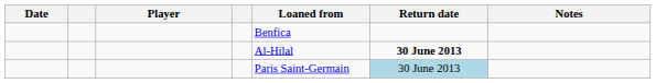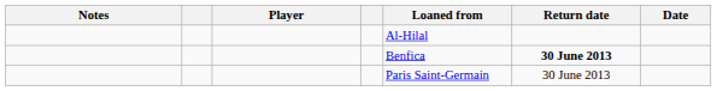columns swapped: Date <-> Notes
row 2 | Loaned from: Benfica -> Al-Hilal
row 3 | Loaned from: Al-Hilal -> Benfica
row 4 | Return date: lightblue background -> no background
